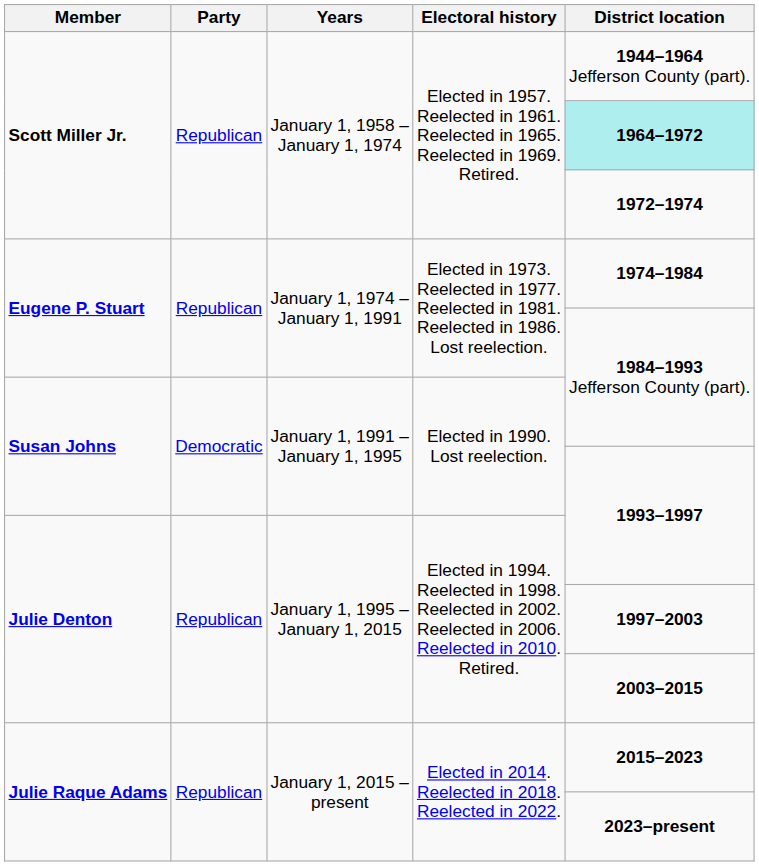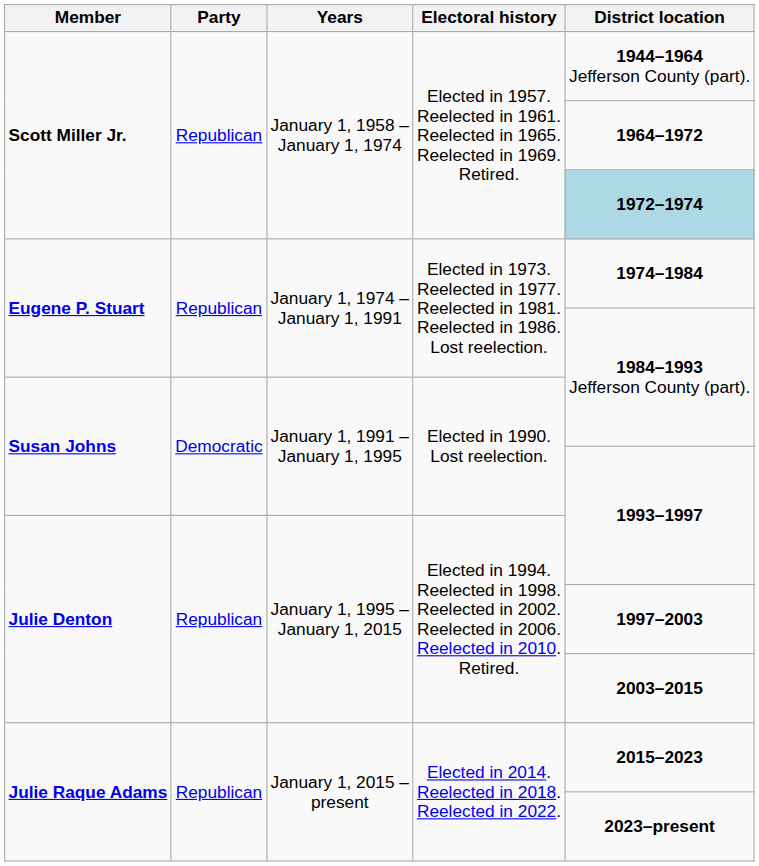row 3 | District location: paleturquoise background -> no background
row 4 | District location: no background -> lightblue background
